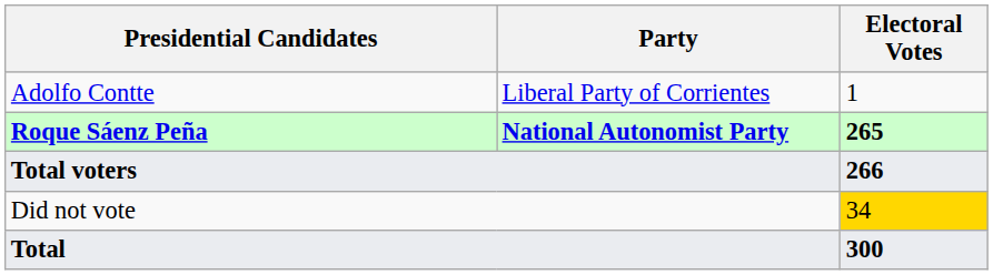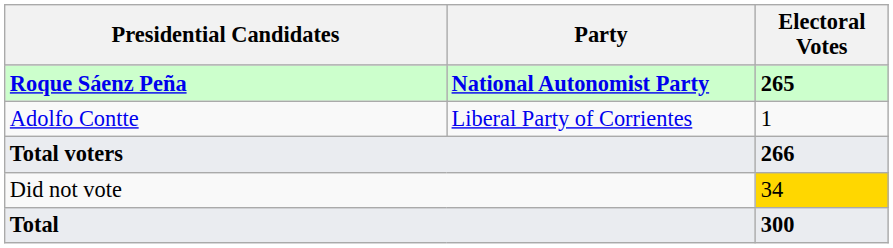rows swapped: Roque Sáenz Peña <-> Adolfo Contte
